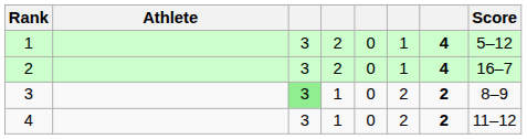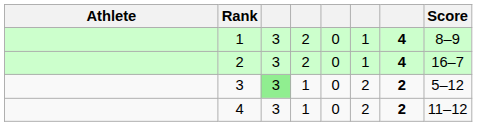columns swapped: Rank <-> Athlete
row 2 | Score: 5–12 -> 8–9
row 4 | Score: 8–9 -> 5–12
